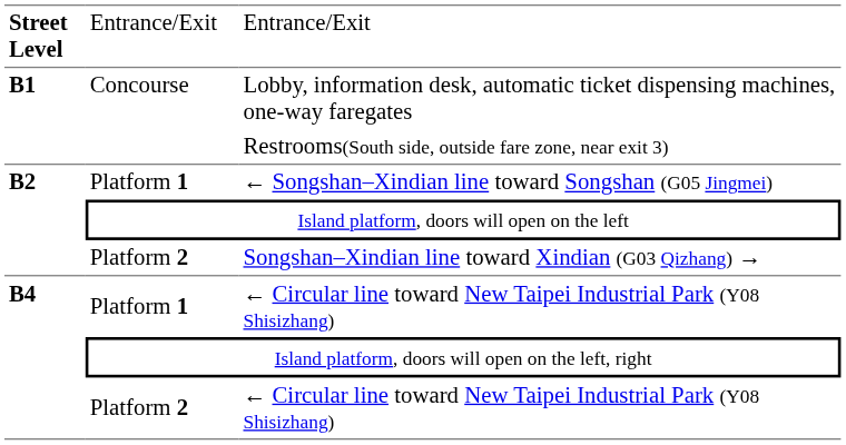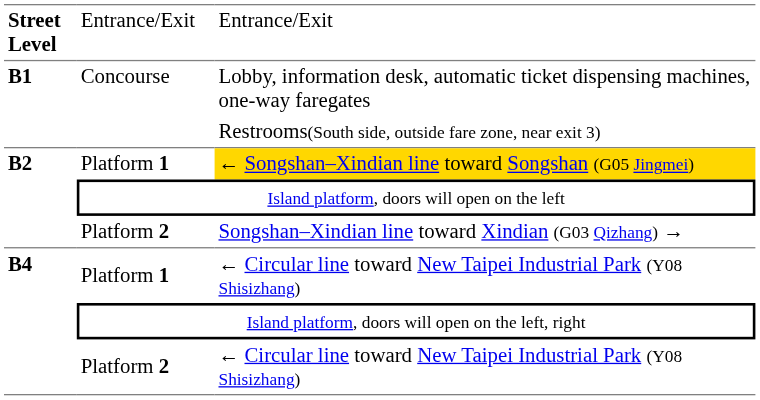← Songshan–Xindian line toward Songshan (G05 Jingmei) | column 3: no background -> gold background
